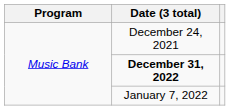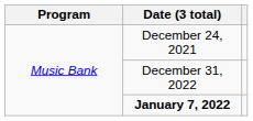December 31, 2022 | Date (3 total): bold -> normal
January 7, 2022 | Date (3 total): normal -> bold
